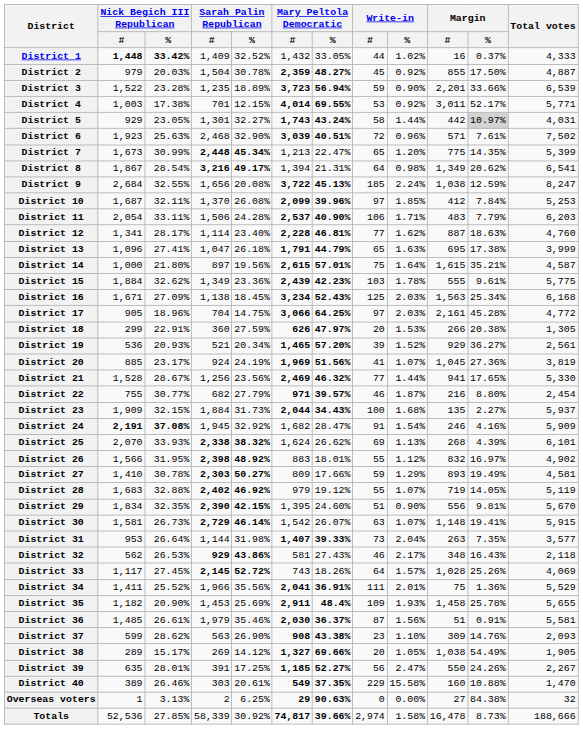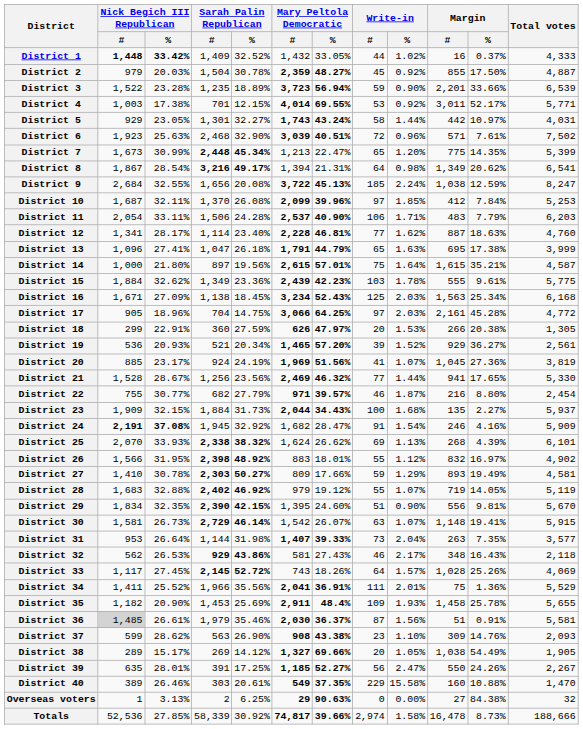District 5 | Margin / %: lightgrey background -> no background
District 36 | Nick Begich III Republican / #: no background -> lightgrey background
